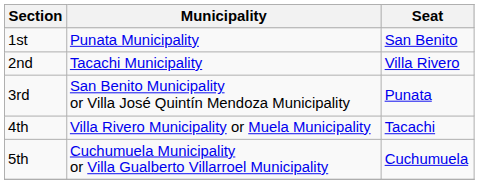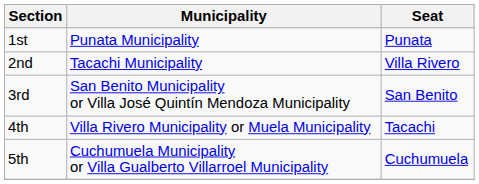1st | Seat: San Benito -> Punata
3rd | Seat: Punata -> San Benito
